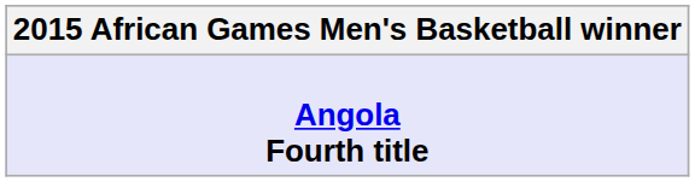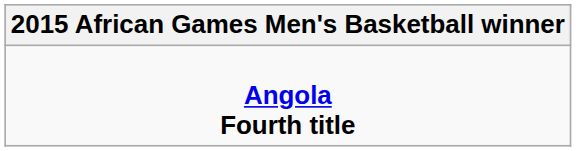row 2 | column 1: lavender background -> no background
